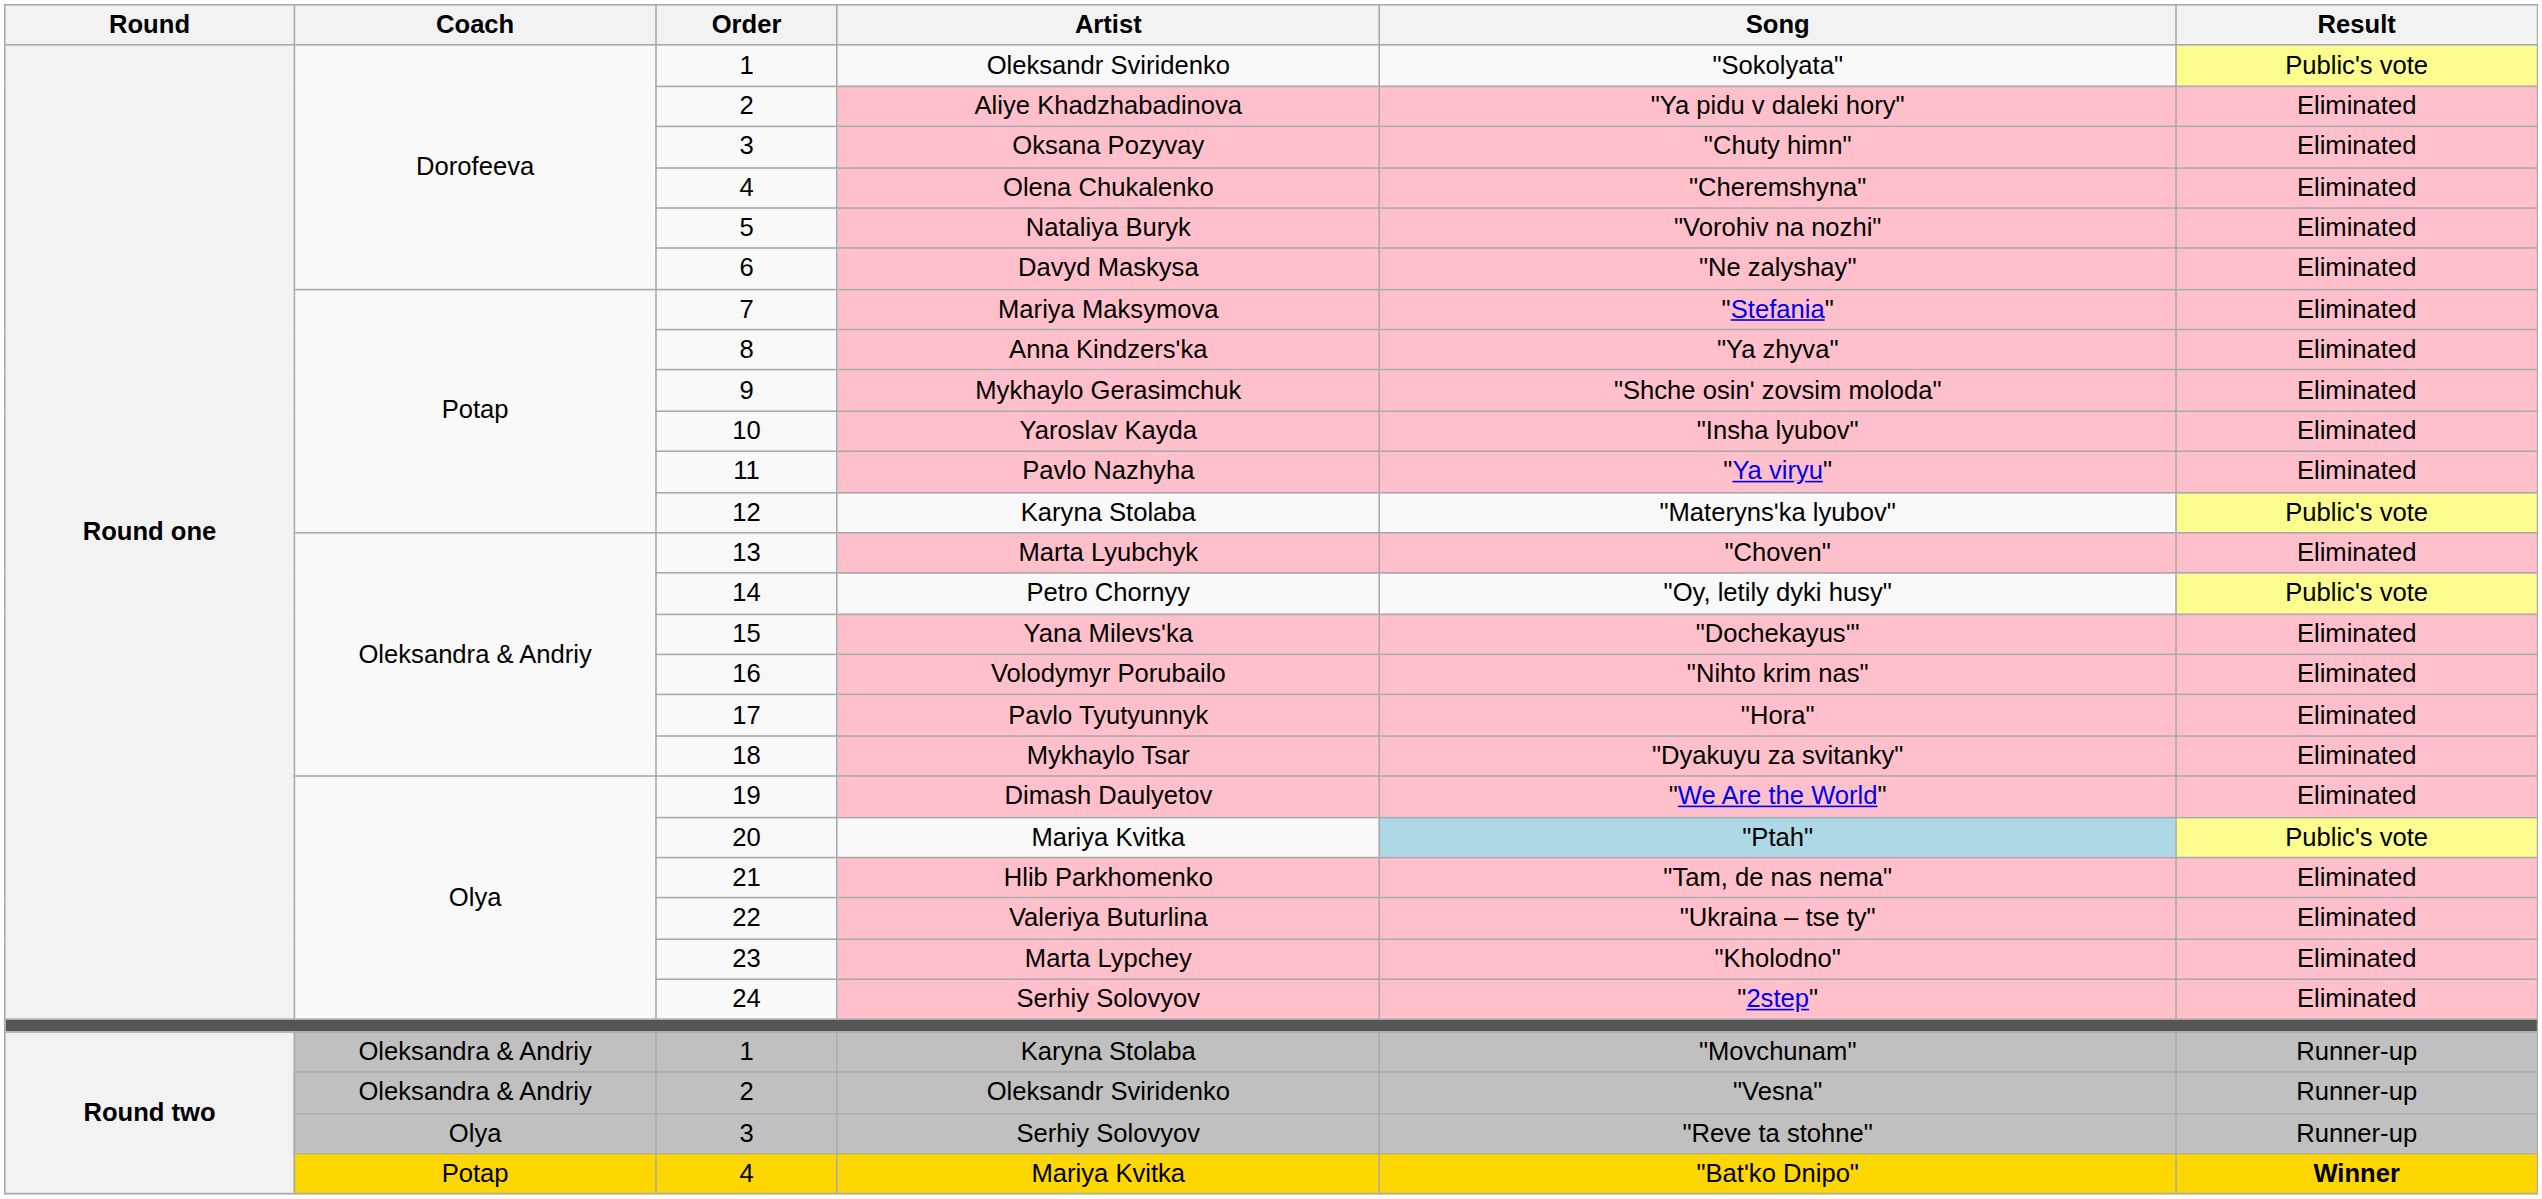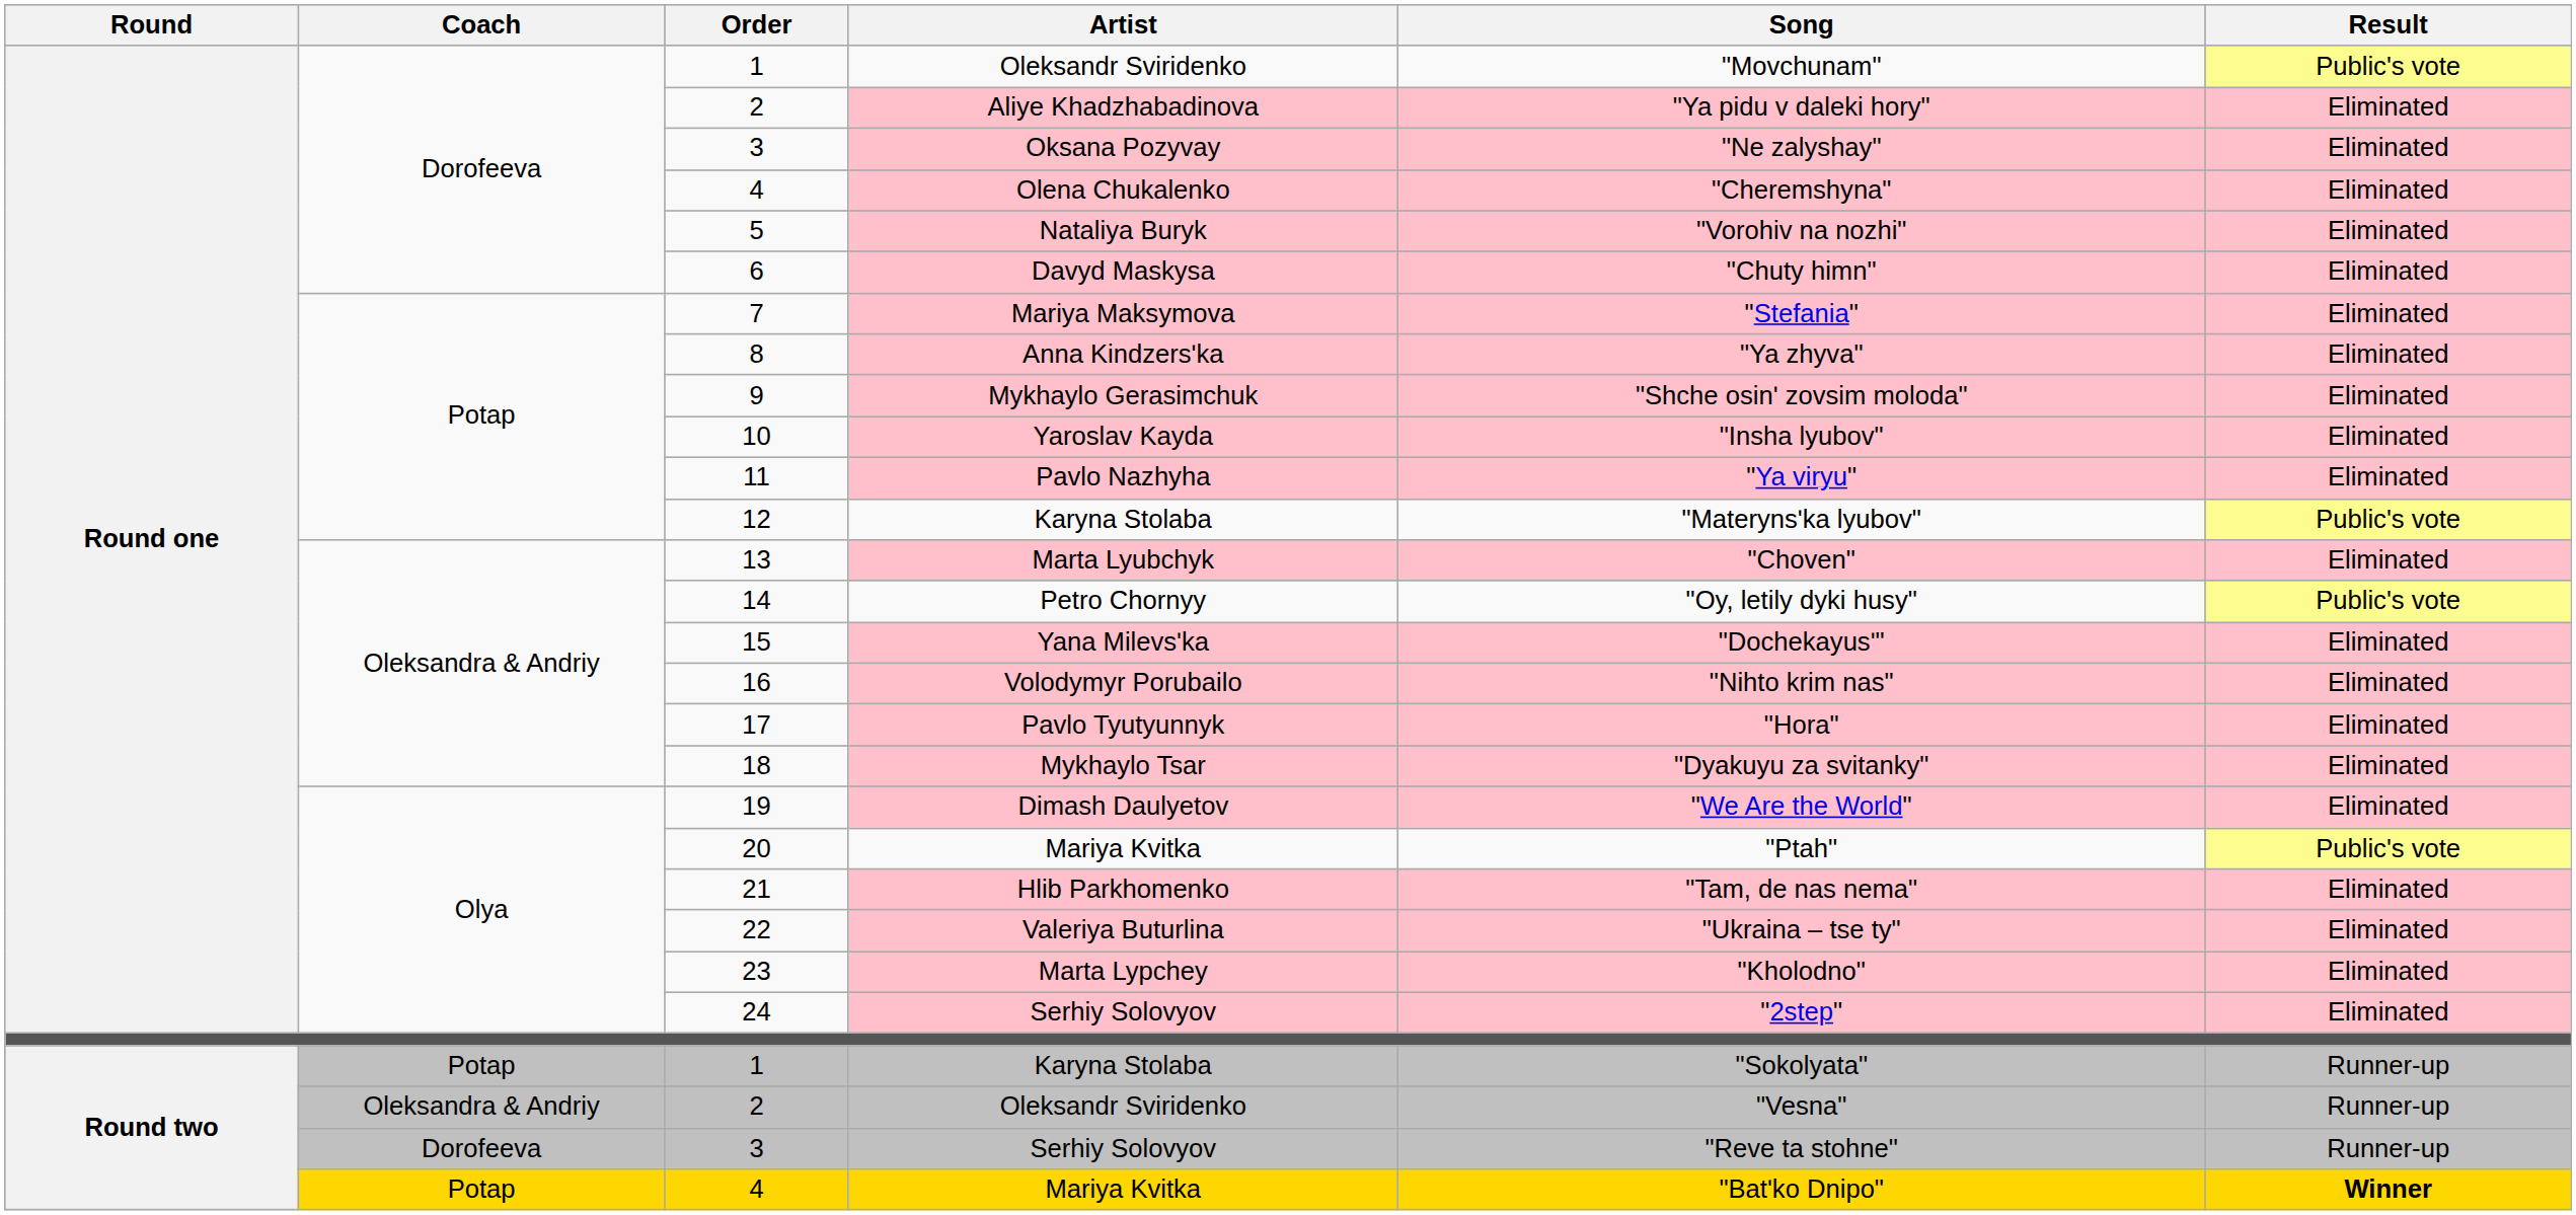1 / Oleksandr Sviridenko | Song: "Sokolyata" -> "Movchunam"
3 / Oksana Pozyvay | Song: "Chuty himn" -> "Ne zalyshay"
6 | Song: "Ne zalyshay" -> "Chuty himn"
20 | Song: lightblue background -> no background
1 / Karyna Stolaba | Coach: Oleksandra & Andriy -> Potap
1 / Karyna Stolaba | Song: "Movchunam" -> "Sokolyata"
3 / Serhiy Solovyov | Coach: Olya -> Dorofeeva
